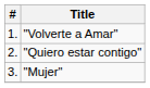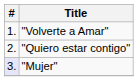"Mujer" | #: no background -> lavender background
